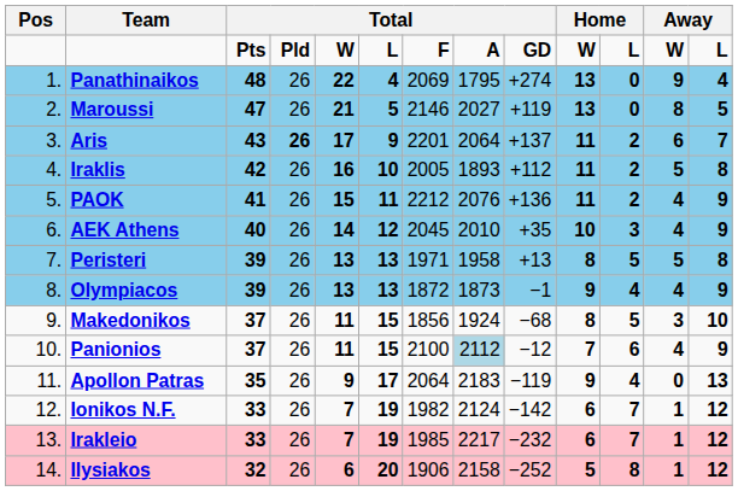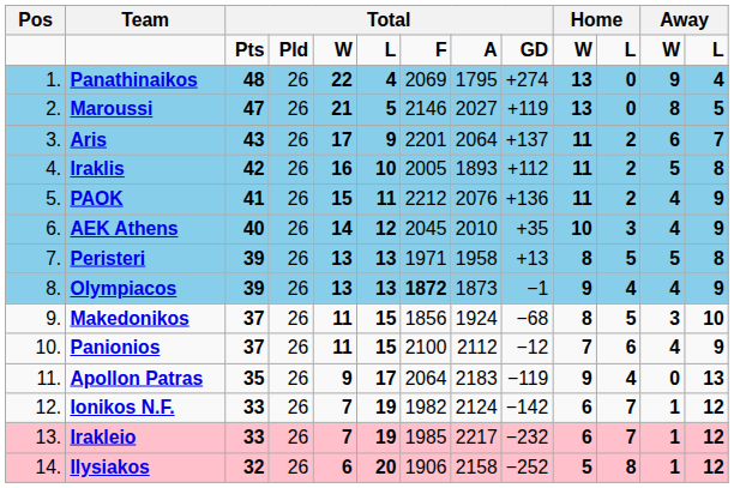Aris | column 4: bold -> normal
Olympiacos | column 7: normal -> bold
Panionios | column 8: lightblue background -> no background
